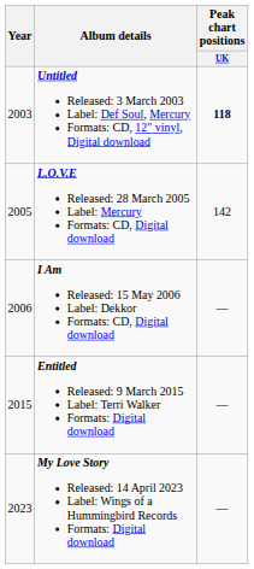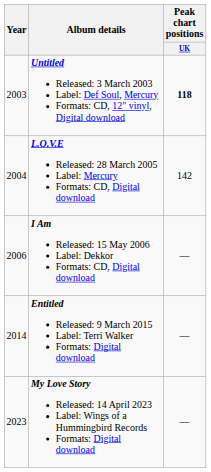row 4 | Year: 2005 -> 2004
row 6 | Year: 2015 -> 2014
